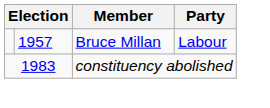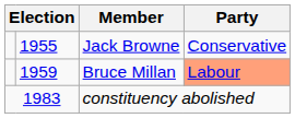+ row: 1955 | Jack Browne | Conservative
Bruce Millan | column 2: 1957 -> 1959
Bruce Millan | Party: no background -> lightsalmon background
